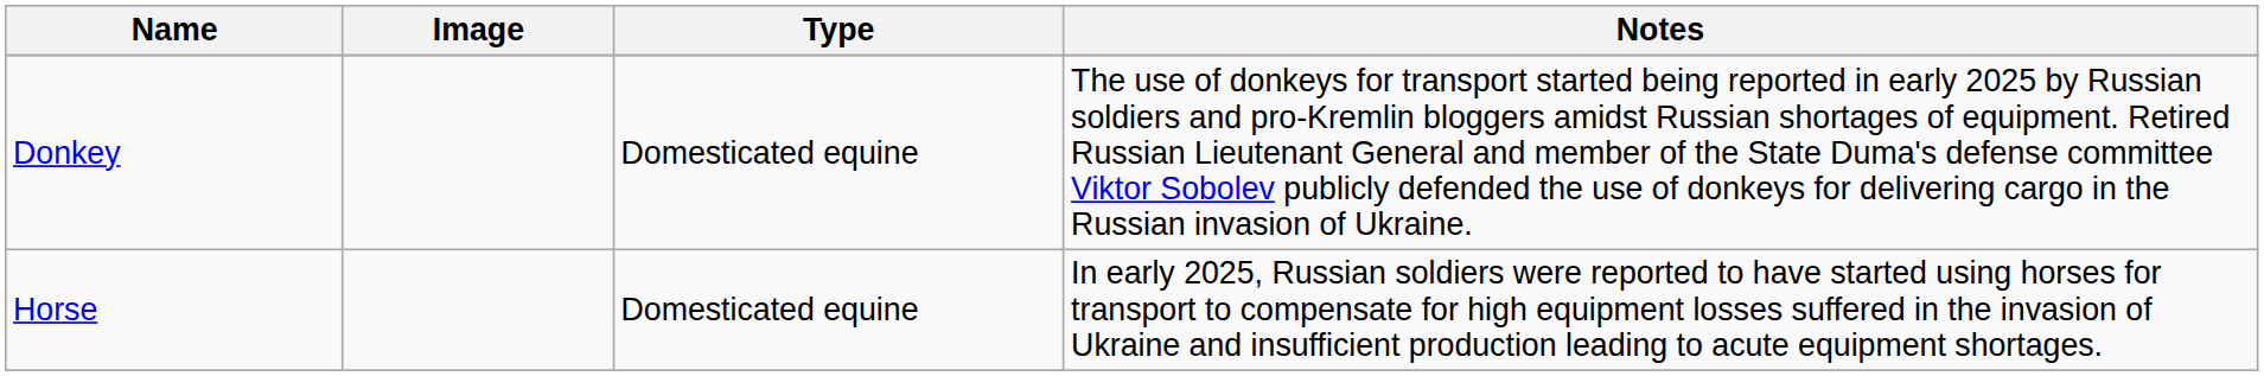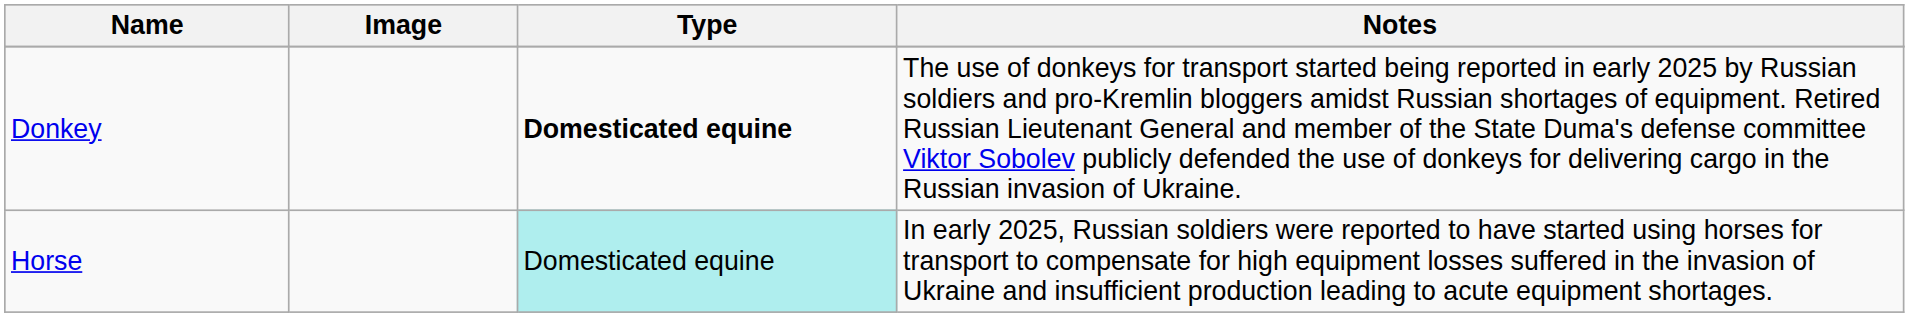Donkey | Type: normal -> bold
Horse | Type: no background -> paleturquoise background
